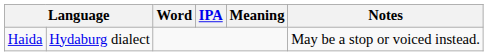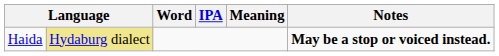Haida | column 2: no background -> khaki background
Haida | Notes: normal -> bold
